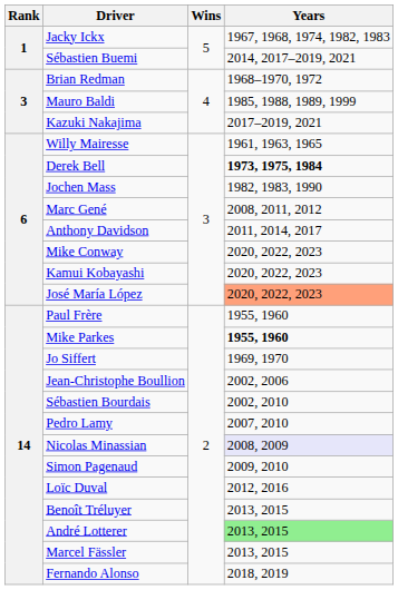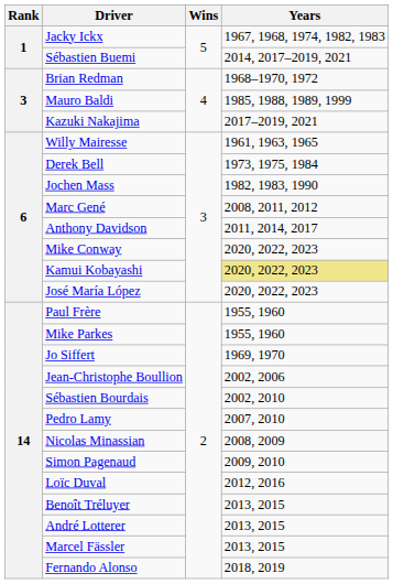Derek Bell | Years: bold -> normal
Kamui Kobayashi | Years: no background -> khaki background
José María López | Years: lightsalmon background -> no background
Mike Parkes | Years: bold -> normal
Nicolas Minassian | Years: lavender background -> no background
André Lotterer | Years: lightgreen background -> no background
